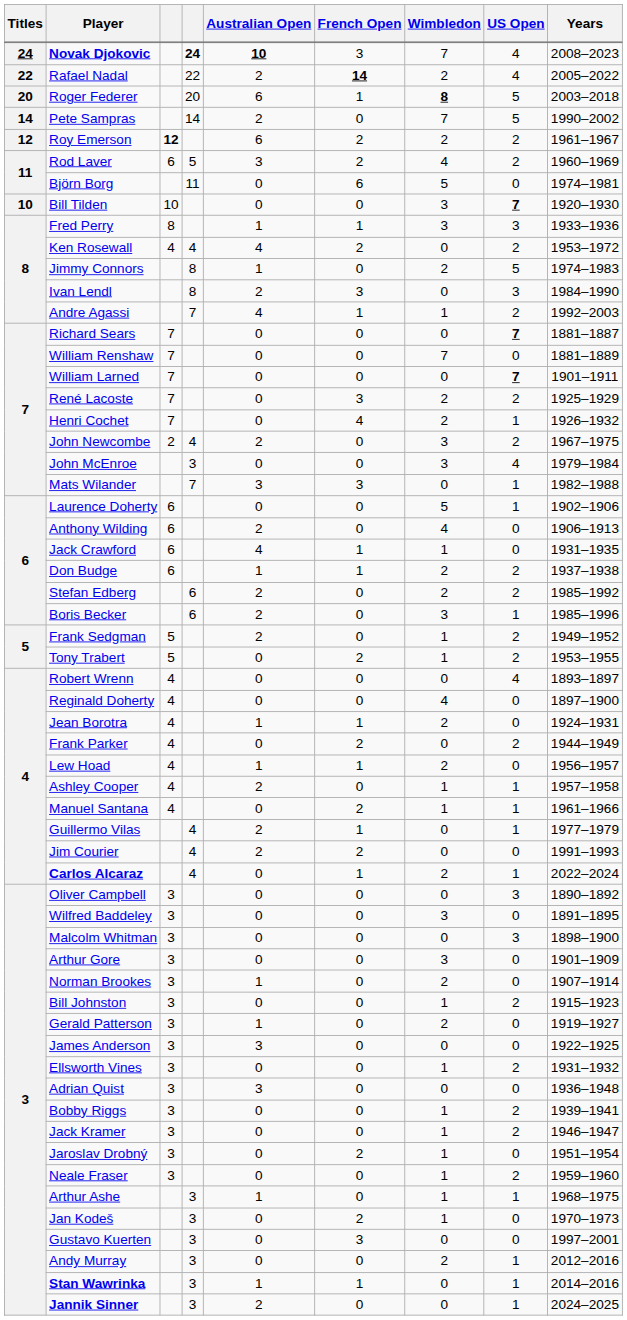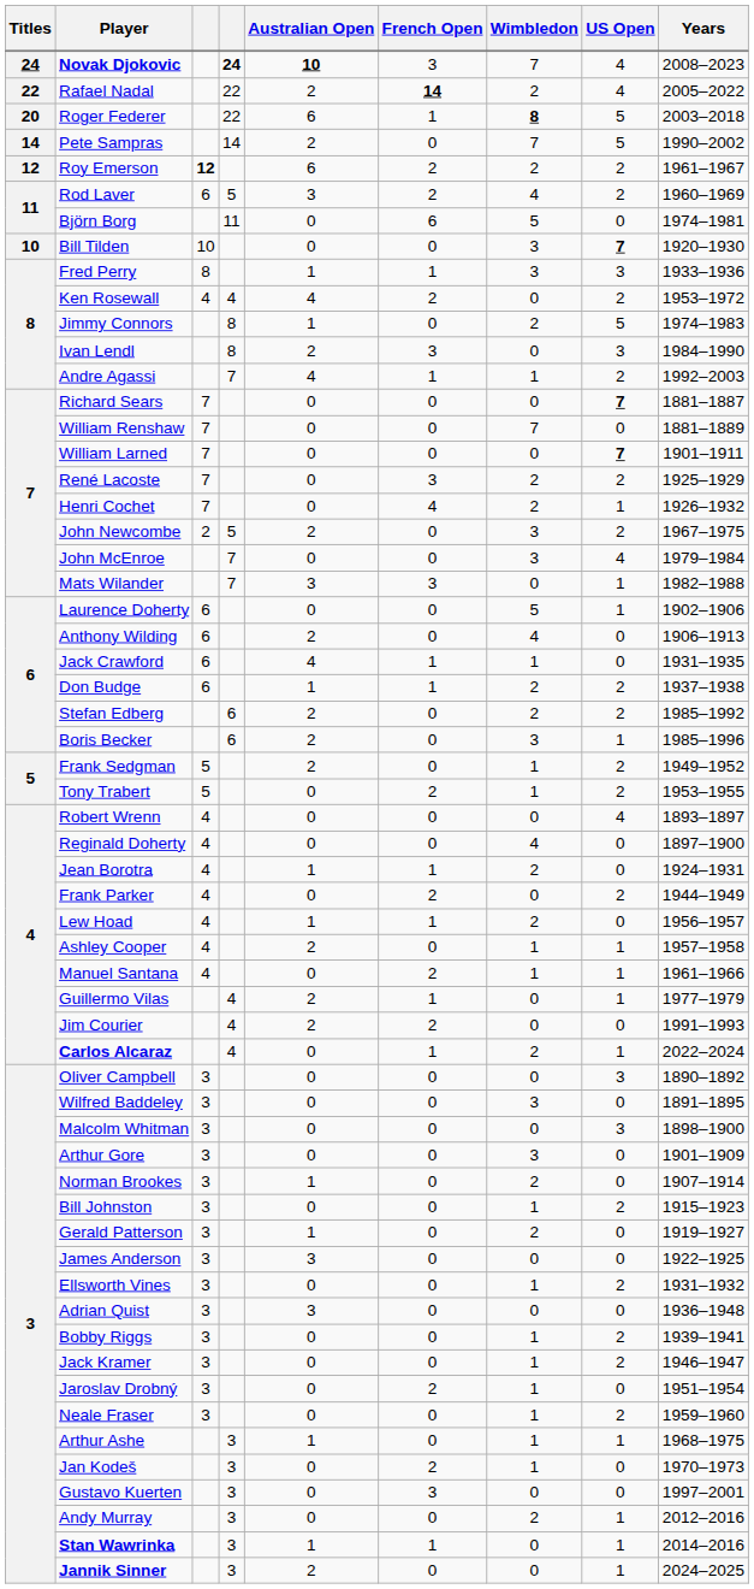Roger Federer | column 4: 20 -> 22
John Newcombe | column 4: 4 -> 5
John McEnroe | column 4: 3 -> 7
